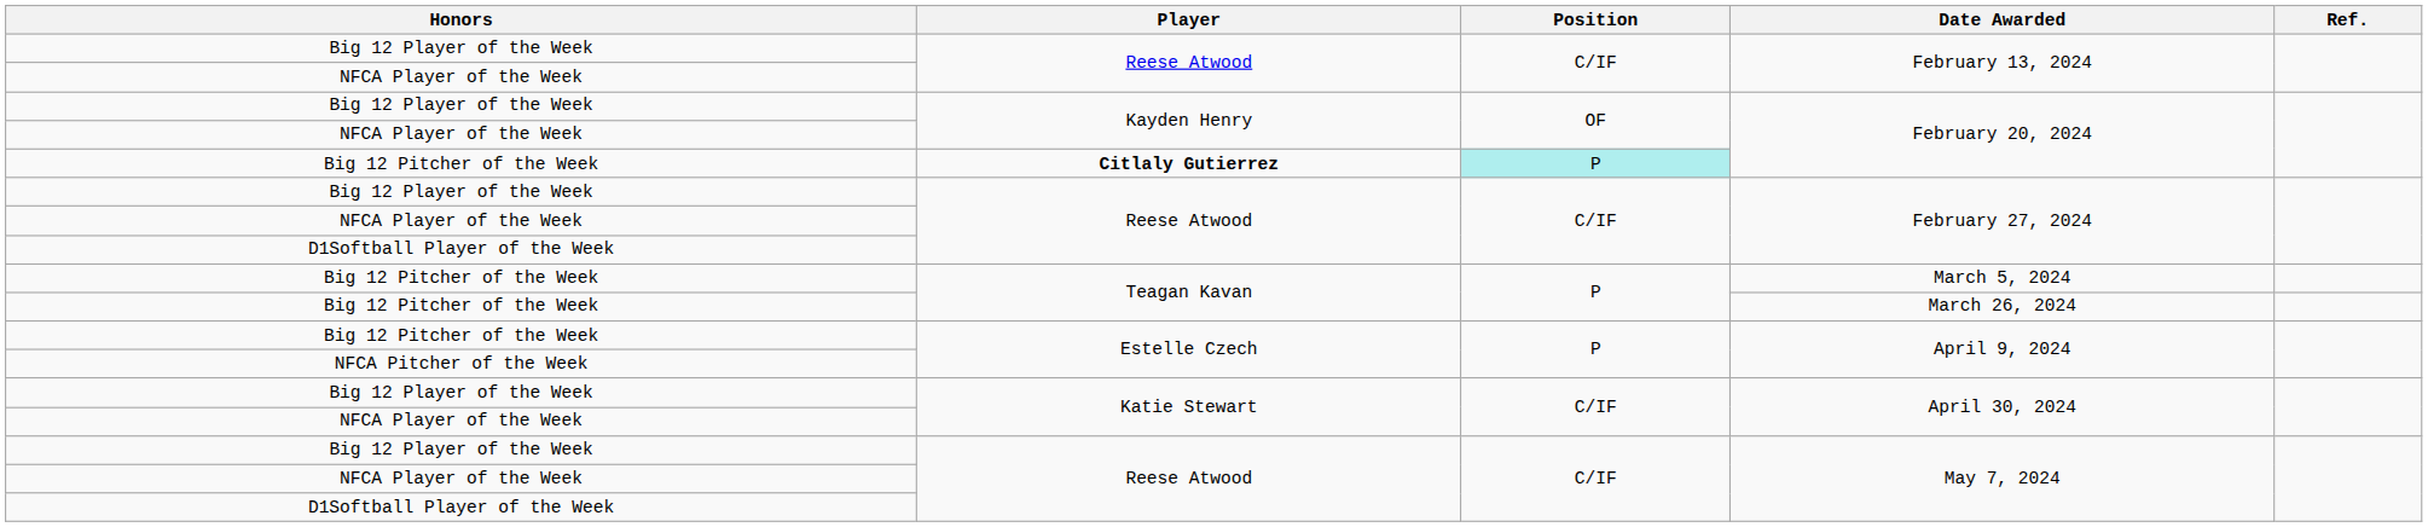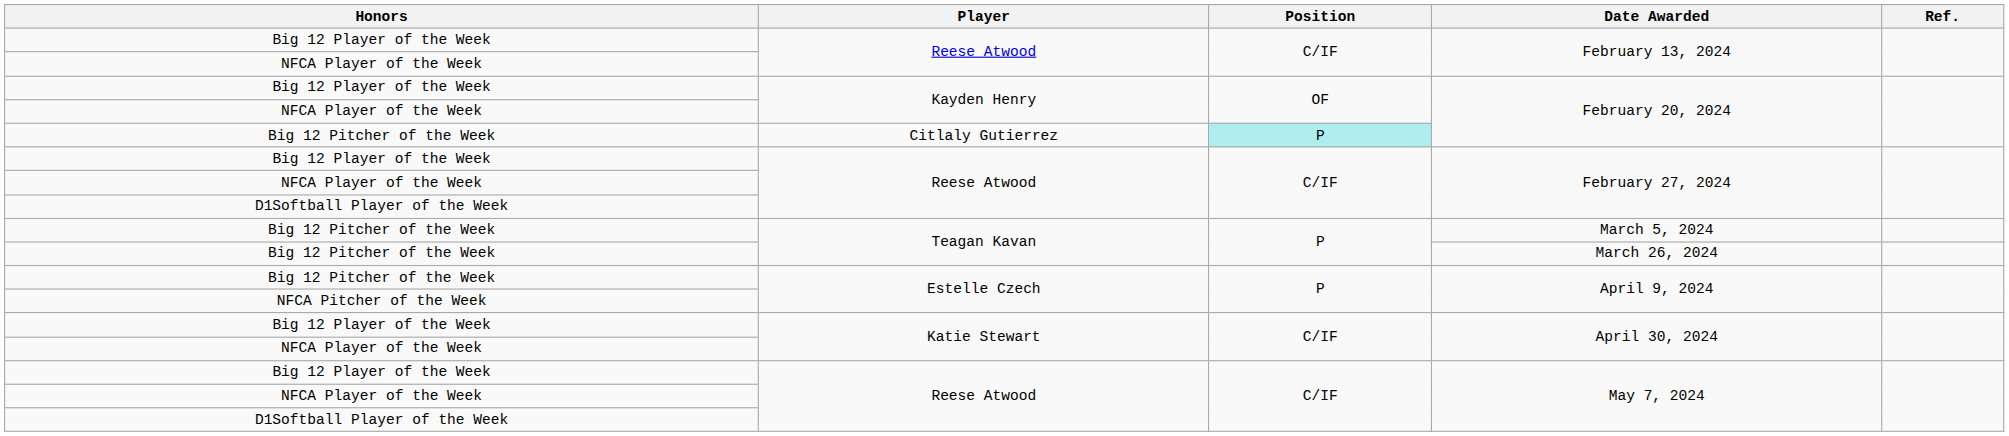Big 12 Pitcher of the Week / February 20, 2024 | Player: bold -> normal
